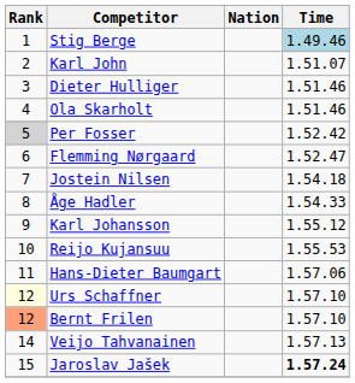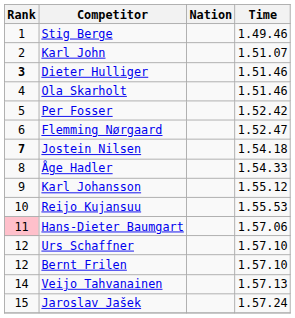Stig Berge | Time: lightblue background -> no background
Dieter Hulliger | Rank: normal -> bold
Per Fosser | Rank: lightgrey background -> no background
Jostein Nilsen | Rank: normal -> bold
Hans-Dieter Baumgart | Rank: no background -> pink background
Urs Schaffner | Rank: lightyellow background -> no background
Bernt Frilen | Rank: lightsalmon background -> no background
Jaroslav Jašek | Time: bold -> normal
